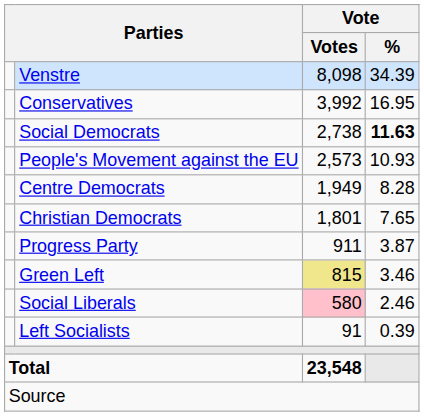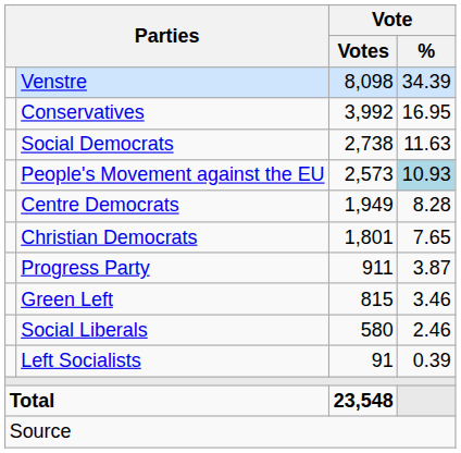Social Democrats | Vote / %: bold -> normal
People's Movement against the EU | Vote / %: no background -> lightblue background
Green Left | Vote / Votes: khaki background -> no background
Social Liberals | Vote / Votes: pink background -> no background
